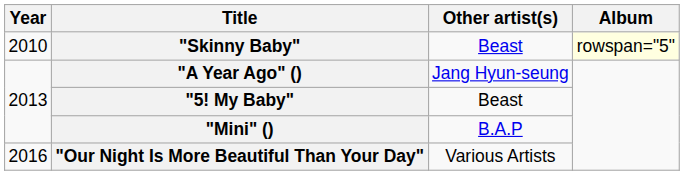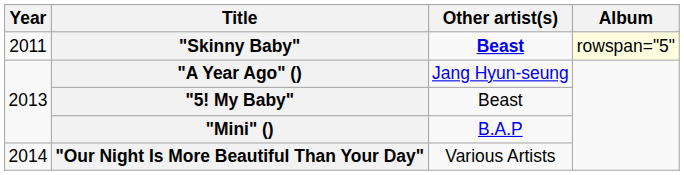"Skinny Baby" | Year: 2010 -> 2011
"Skinny Baby" | Other artist(s): normal -> bold
"Our Night Is More Beautiful Than Your Day" | Year: 2016 -> 2014
